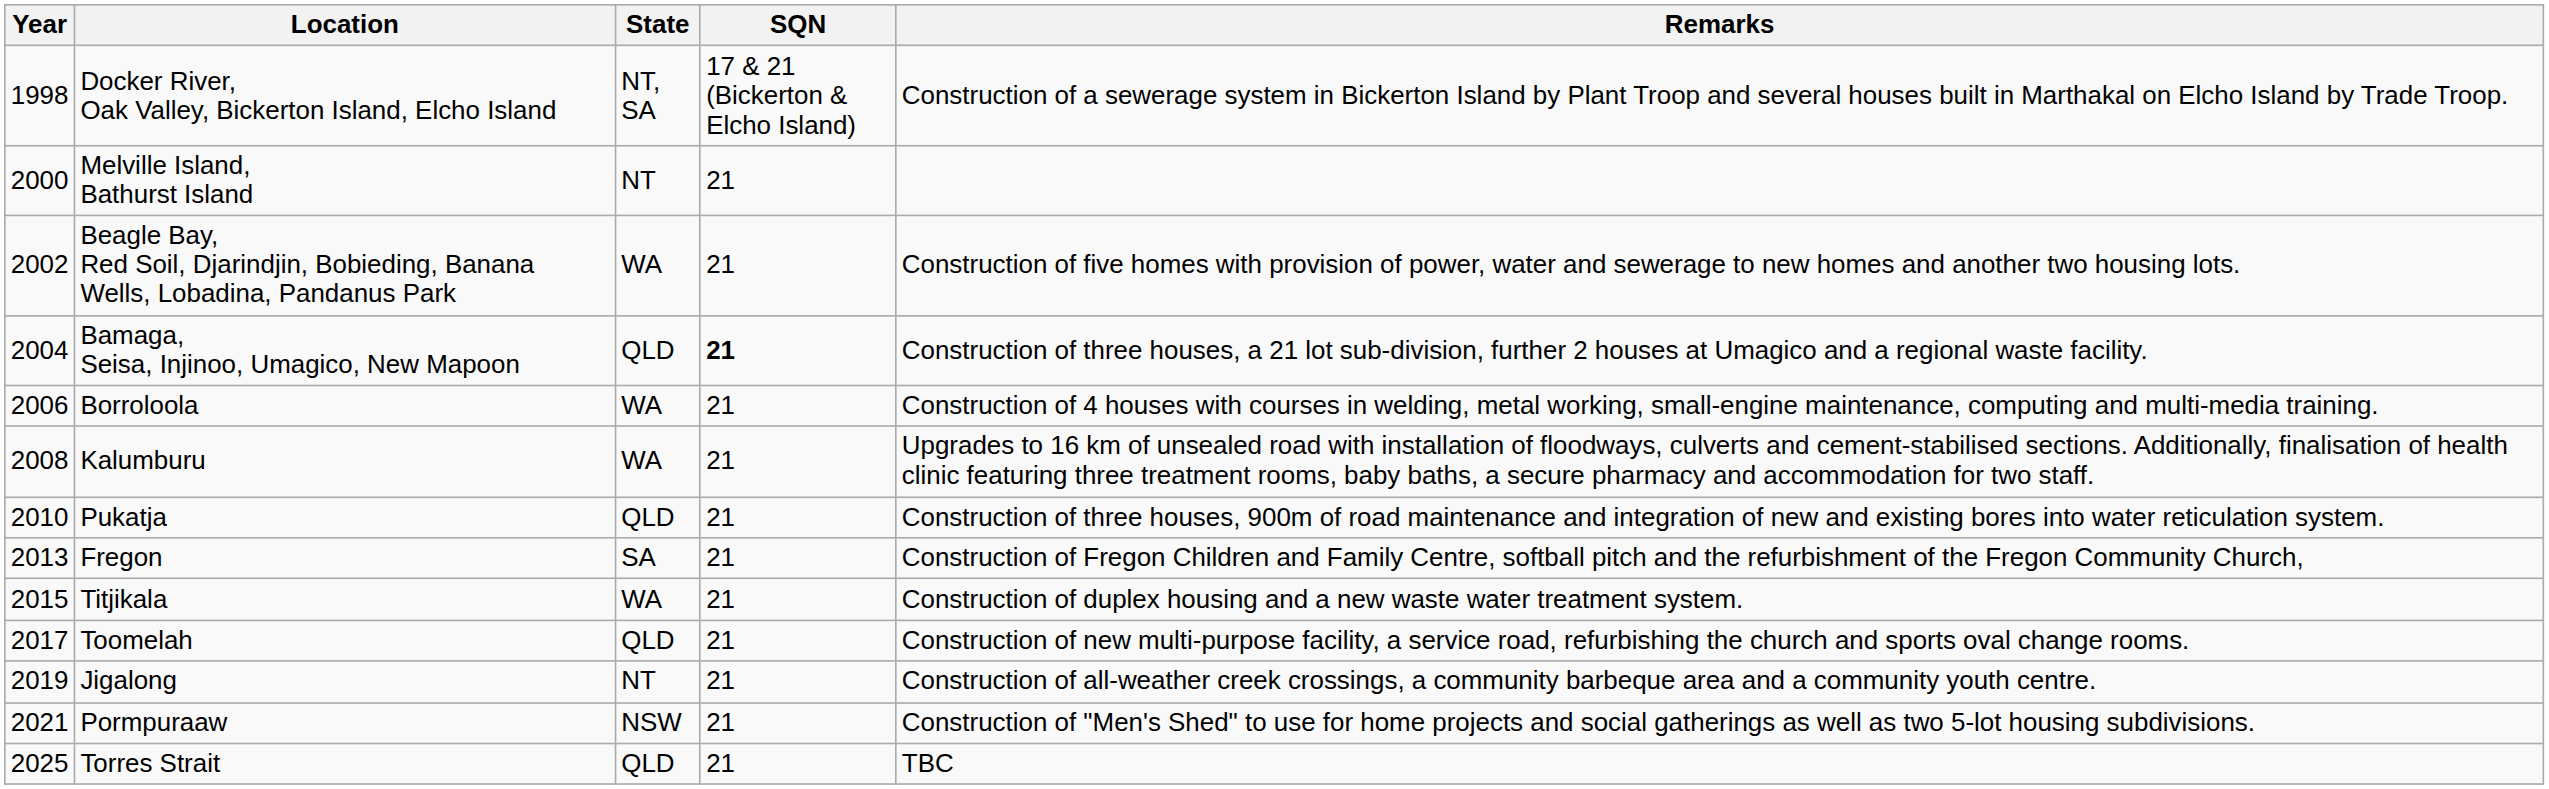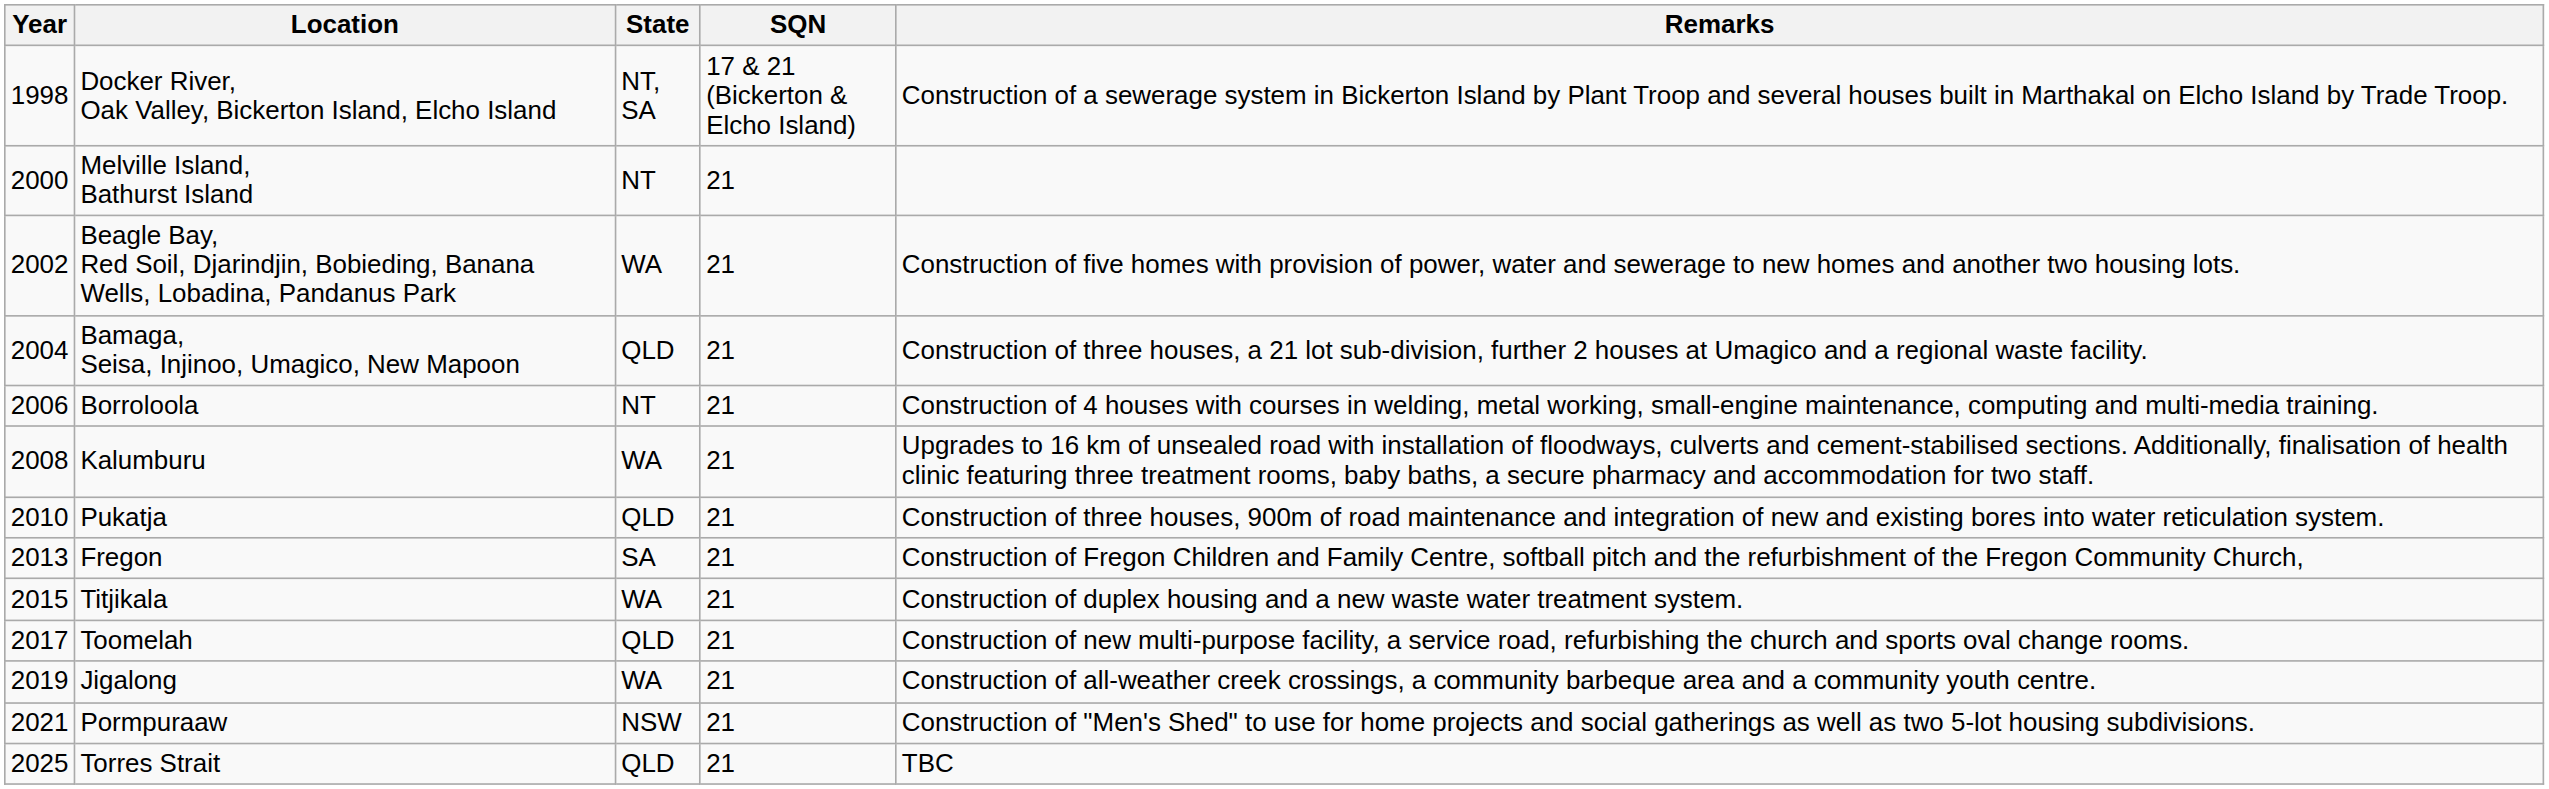Bamaga, Seisa, Injinoo, Umagico, New Mapoon | SQN: bold -> normal
Borroloola | State: WA -> NT
Jigalong | State: NT -> WA
